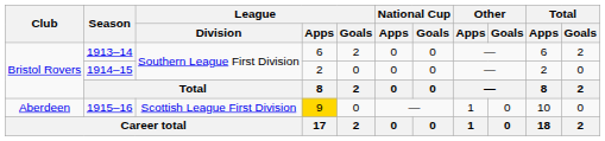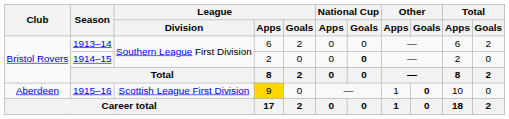1914–15 | National Cup / Goals: normal -> bold
1915–16 | Other / Goals: normal -> bold
